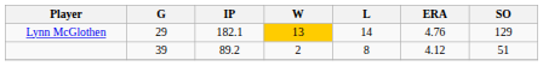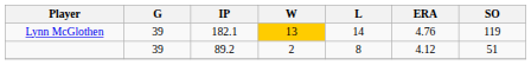Lynn McGlothen | G: 29 -> 39
Lynn McGlothen | SO: 129 -> 119
